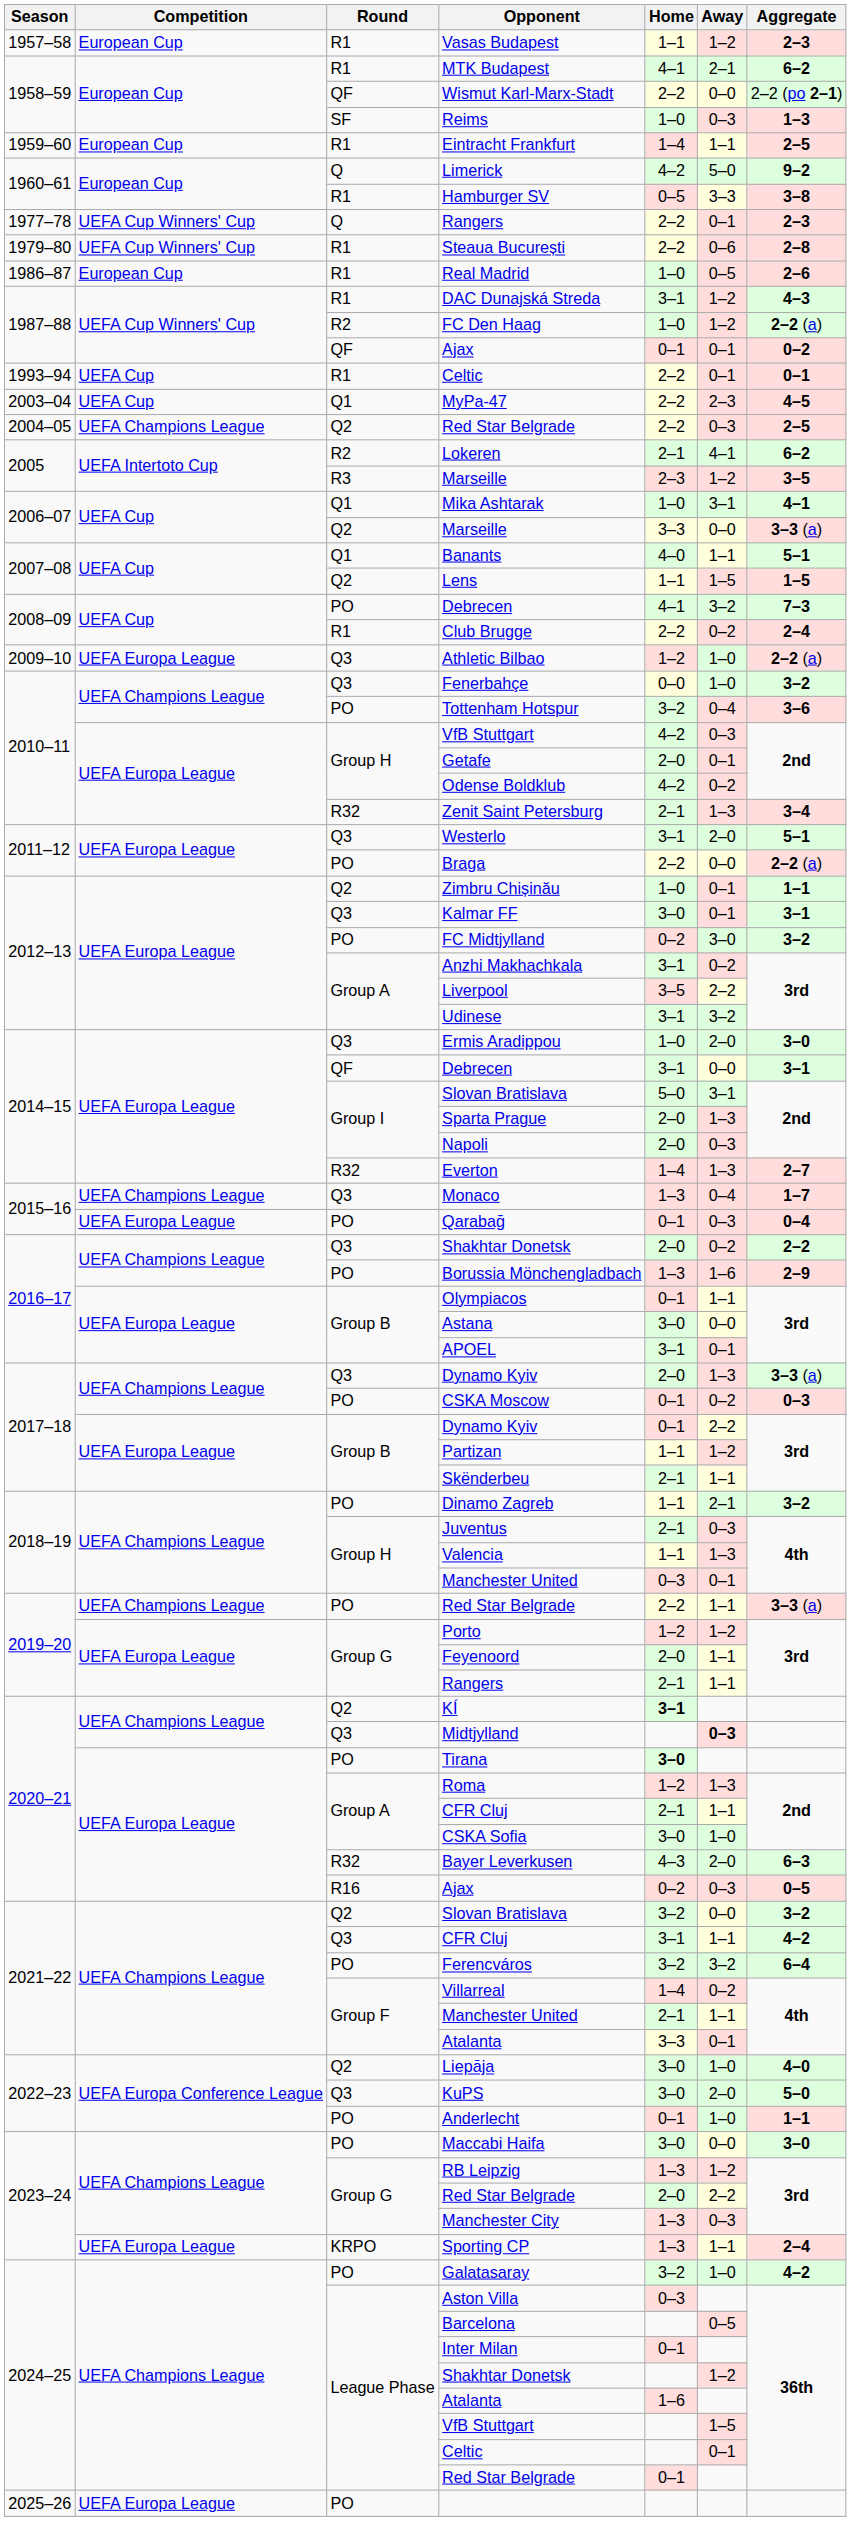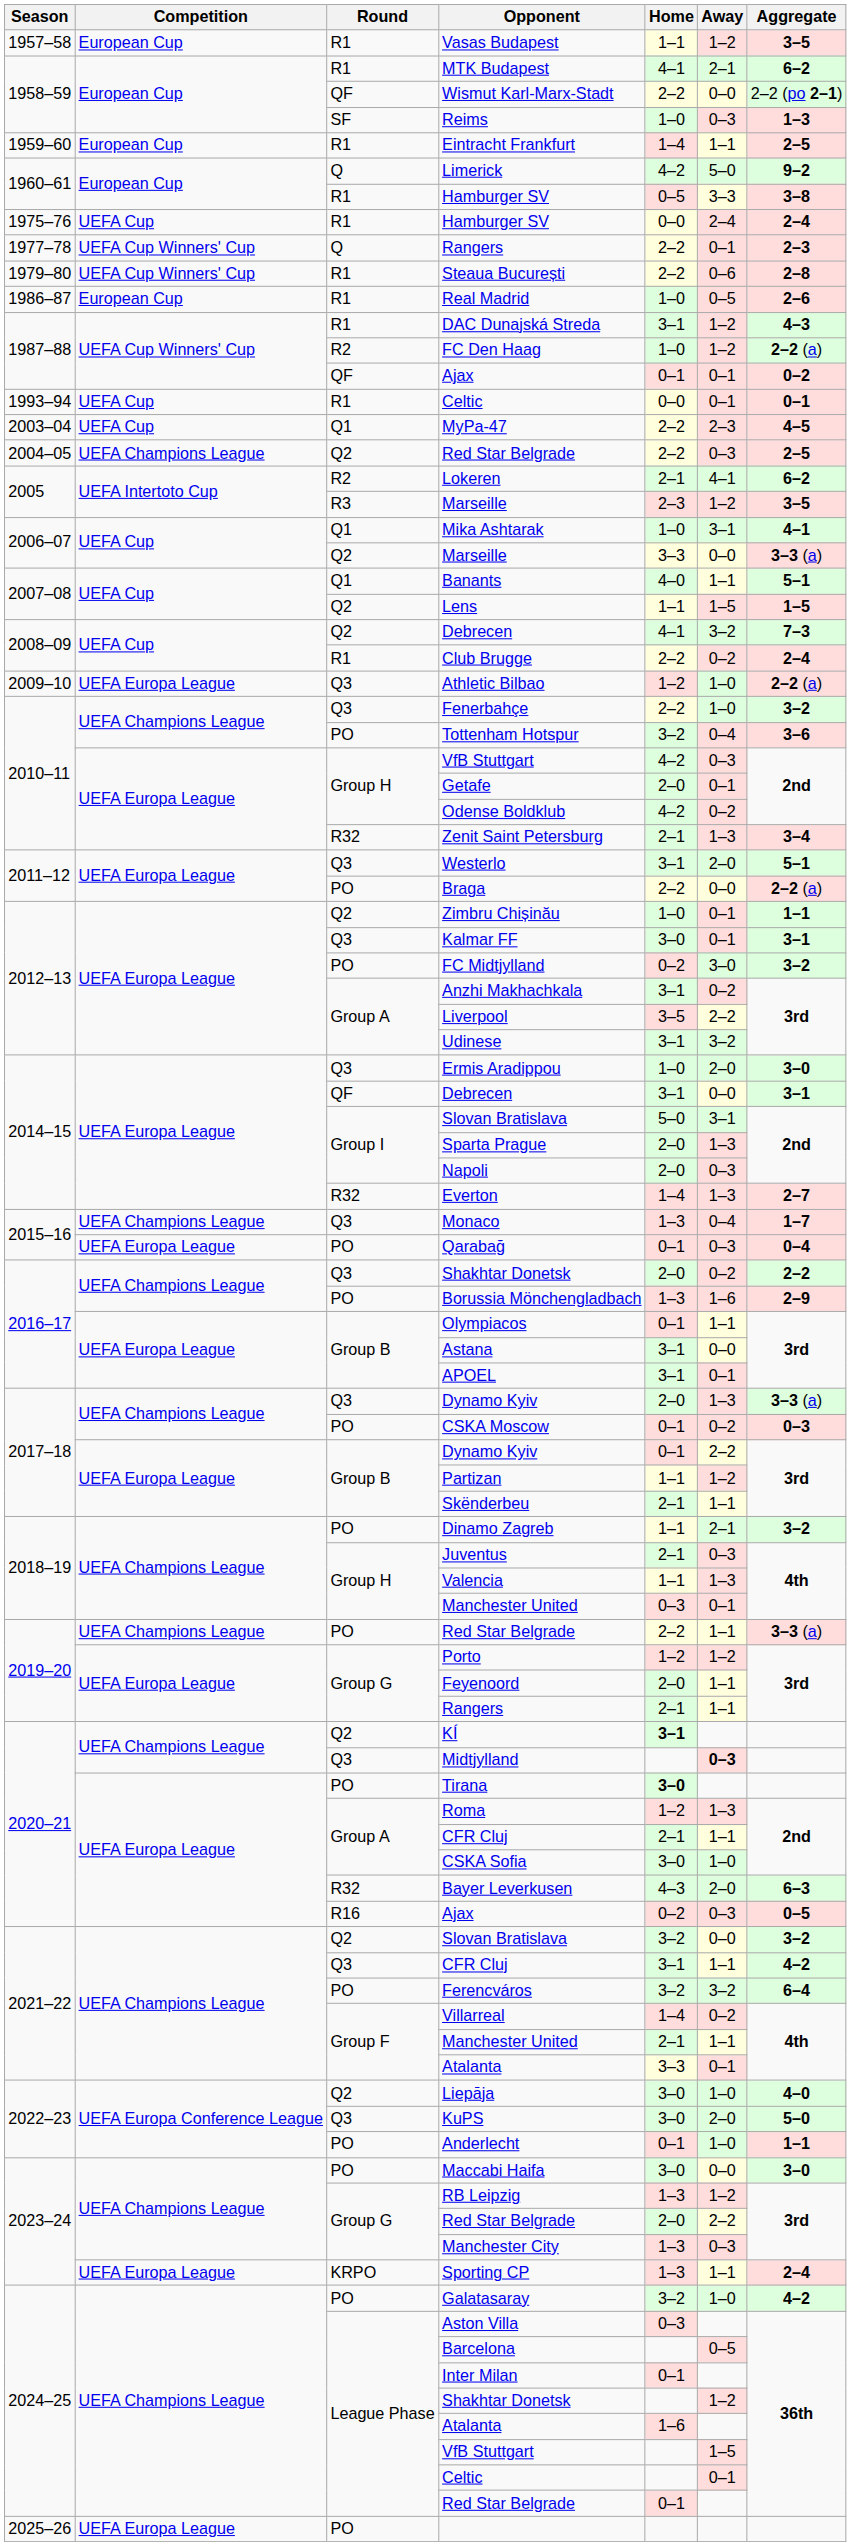Vasas Budapest | Aggregate: 2–3 -> 3–5
+ row: 1975–76 | UEFA Cup | R1 | Hamburger SV | 0–0 | 2–4 | 2–4
1993–94 / Celtic | Home: 2–2 -> 0–0
2008–09 / Debrecen | Round: PO -> Q2
Fenerbahçe | Home: 0–0 -> 2–2
Astana | Home: 3–0 -> 3–1
